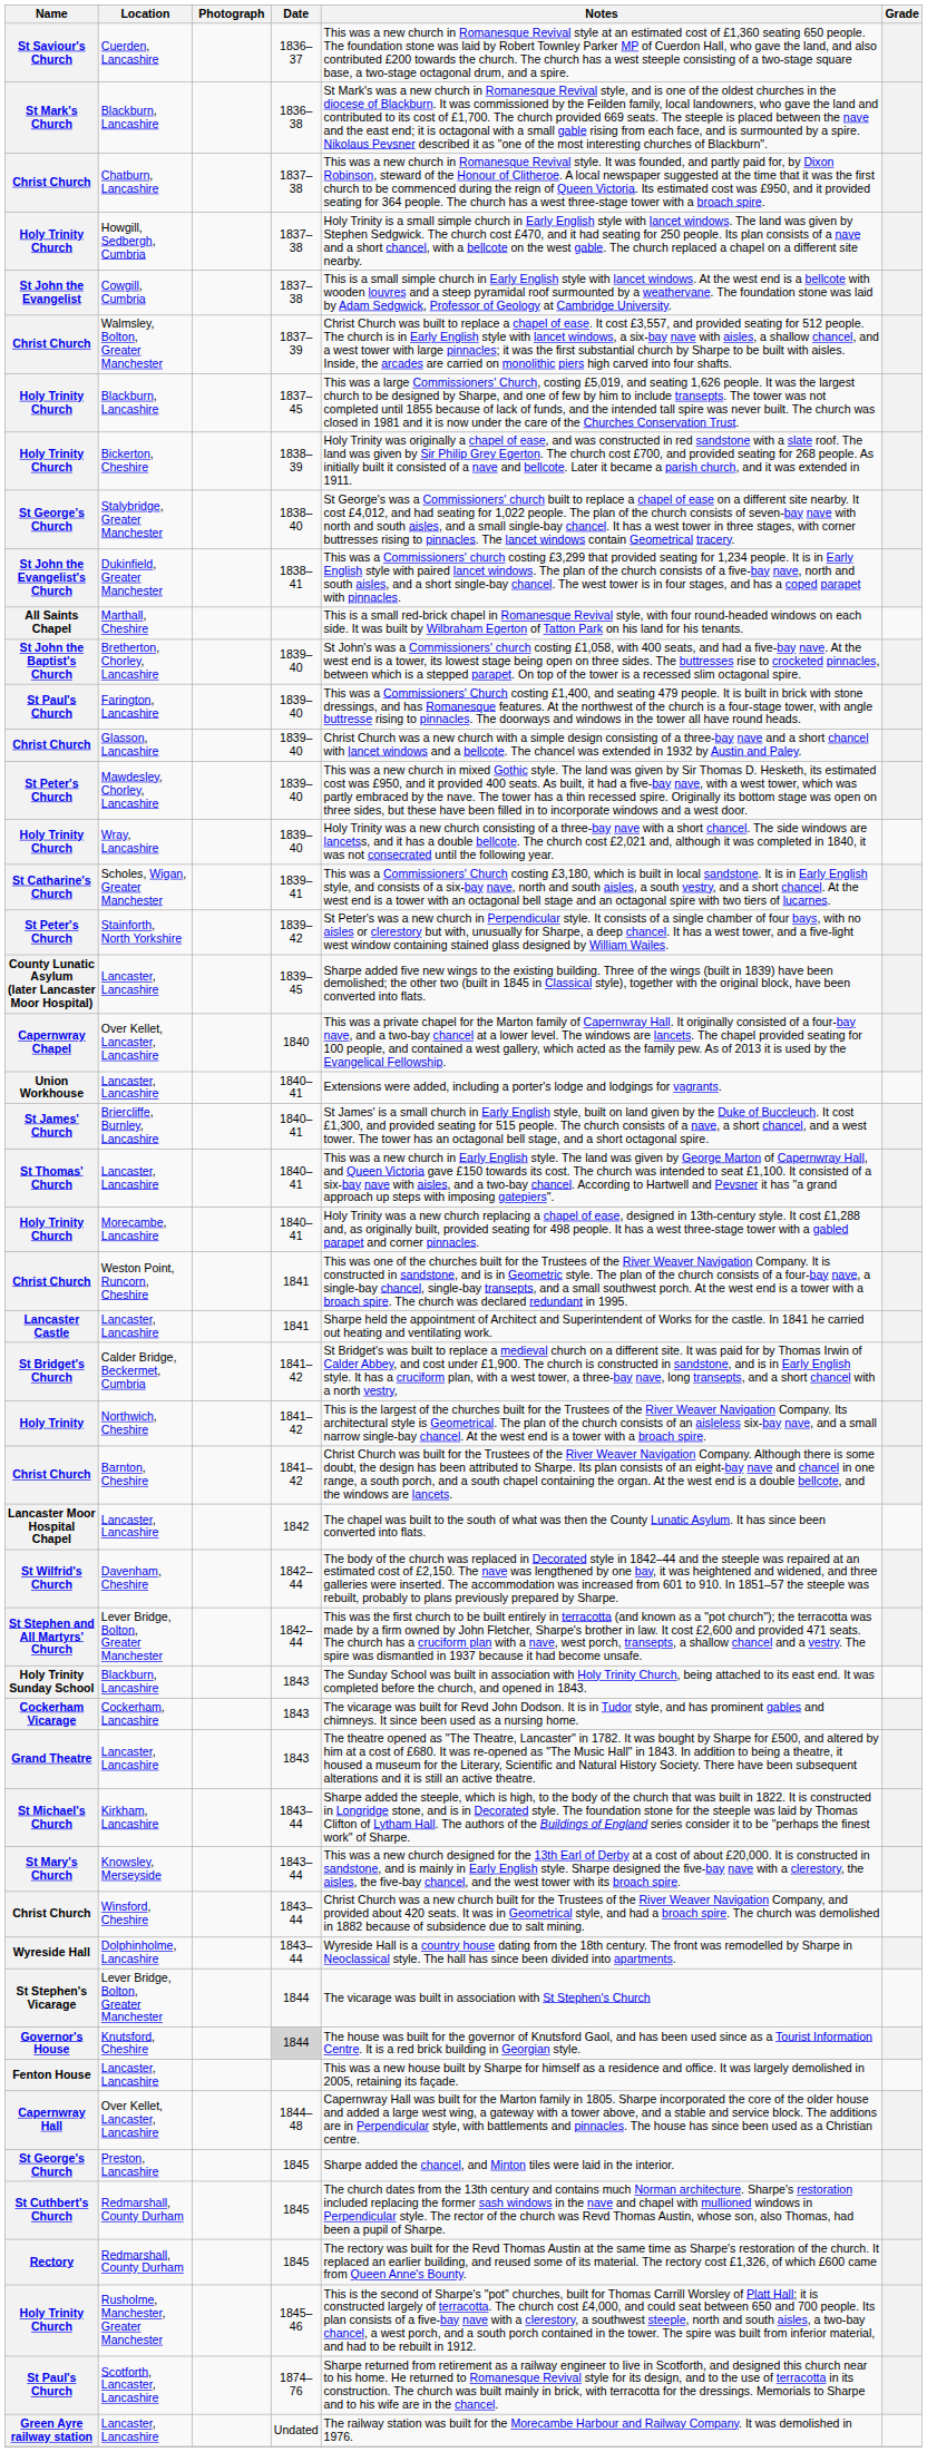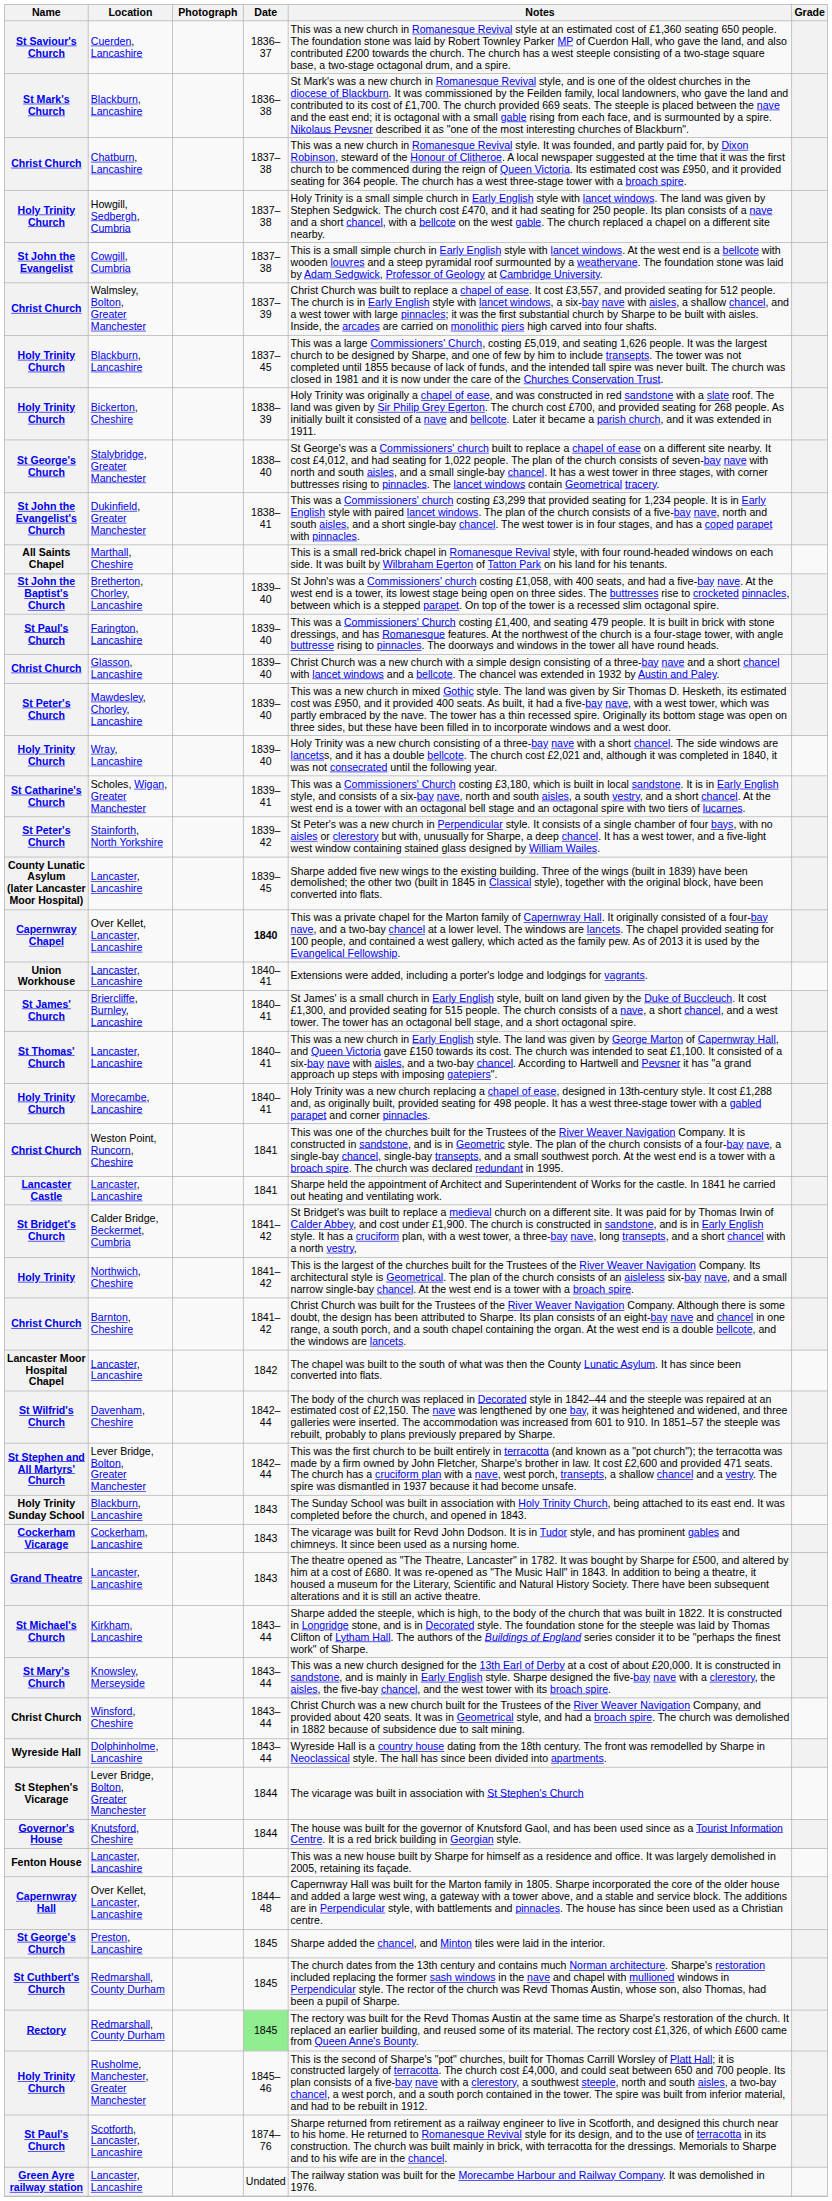Capernwray Chapel / Over Kellet, Lancaster, Lancashire | Date: normal -> bold
Knutsford, Cheshire | Date: lightgrey background -> no background
Rectory / Redmarshall, County Durham | Date: no background -> lightgreen background
